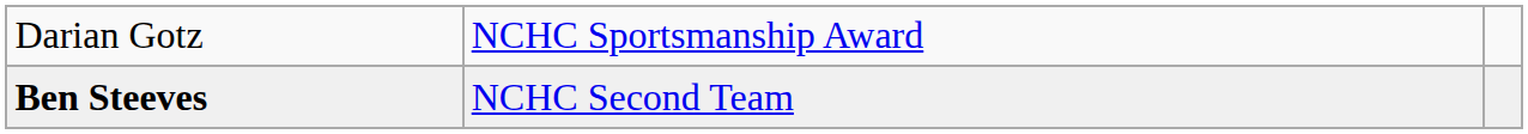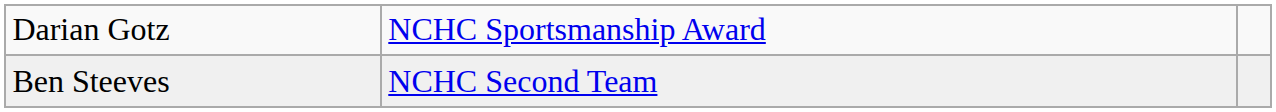Ben Steeves | column 1: bold -> normal
